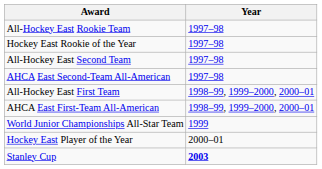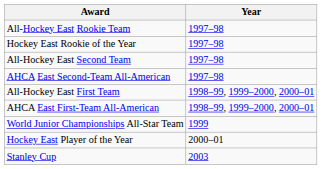Stanley Cup | Year: bold -> normal
